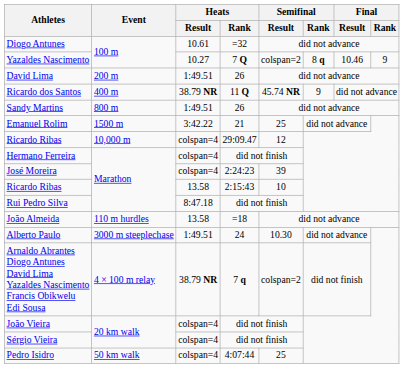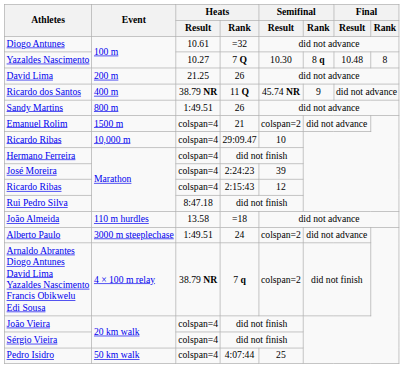Yazaldes Nascimento | Semifinal / Result: colspan=2 -> 10.30
Yazaldes Nascimento | Final / Result: 10.46 -> 10.48
Yazaldes Nascimento | Final / Rank: 9 -> 8
David Lima | Heats / Result: 1:49.51 -> 21.25
Emanuel Rolim | Heats / Result: 3:42.22 -> colspan=4
Emanuel Rolim | Semifinal / Result: 25 -> colspan=2
Ricardo Ribas / 29:09.47 | Semifinal / Result: 12 -> 10
Ricardo Ribas / 2:15:43 | Heats / Result: 13.58 -> colspan=4
Ricardo Ribas / 2:15:43 | Semifinal / Result: 10 -> 12
Alberto Paulo | Semifinal / Result: 10.30 -> colspan=2
